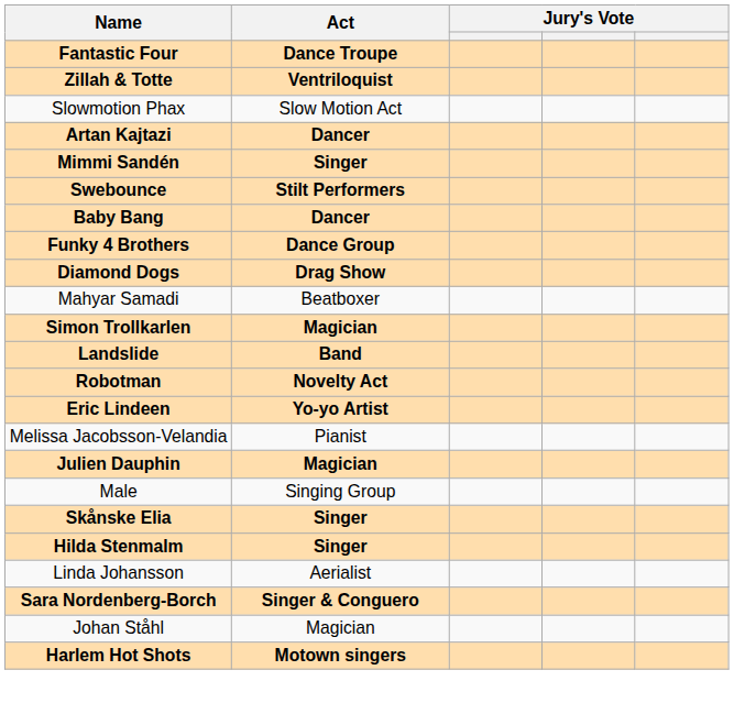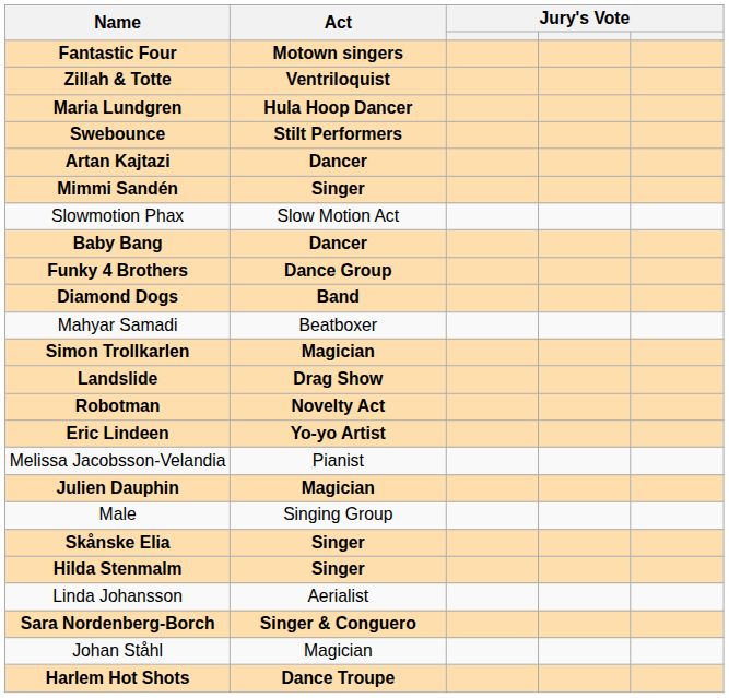Fantastic Four | Act: Dance Troupe -> Motown singers
+ row: Maria Lundgren | Hula Hoop Dancer
rows swapped: Swebounce <-> Slowmotion Phax
Diamond Dogs | Act: Drag Show -> Band
Landslide | Act: Band -> Drag Show
Harlem Hot Shots | Act: Motown singers -> Dance Troupe
